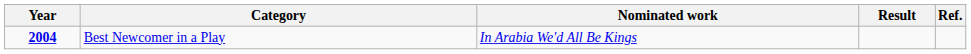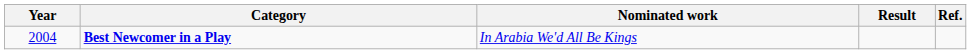row 2 | Year: bold -> normal
row 2 | Category: normal -> bold
